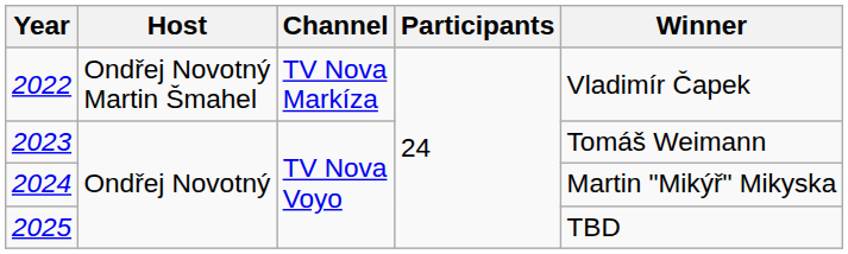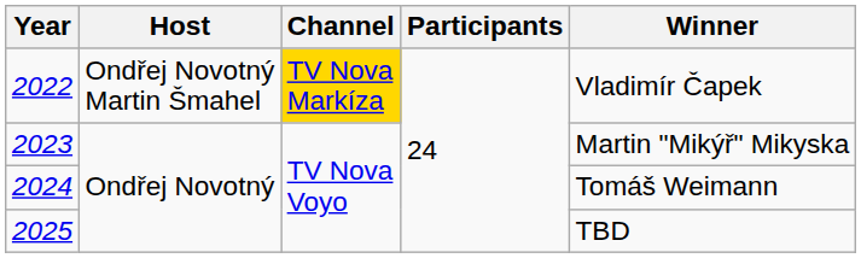2022 | Channel: no background -> gold background
2023 | Winner: Tomáš Weimann -> Martin "Mikýř" Mikyska
2024 | Winner: Martin "Mikýř" Mikyska -> Tomáš Weimann
